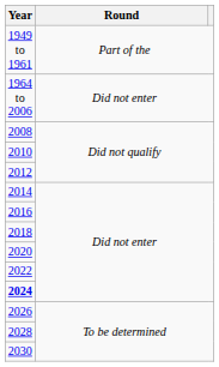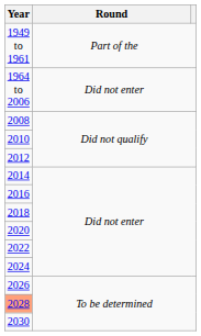2024 | Year: bold -> normal
2028 | Year: no background -> lightsalmon background
